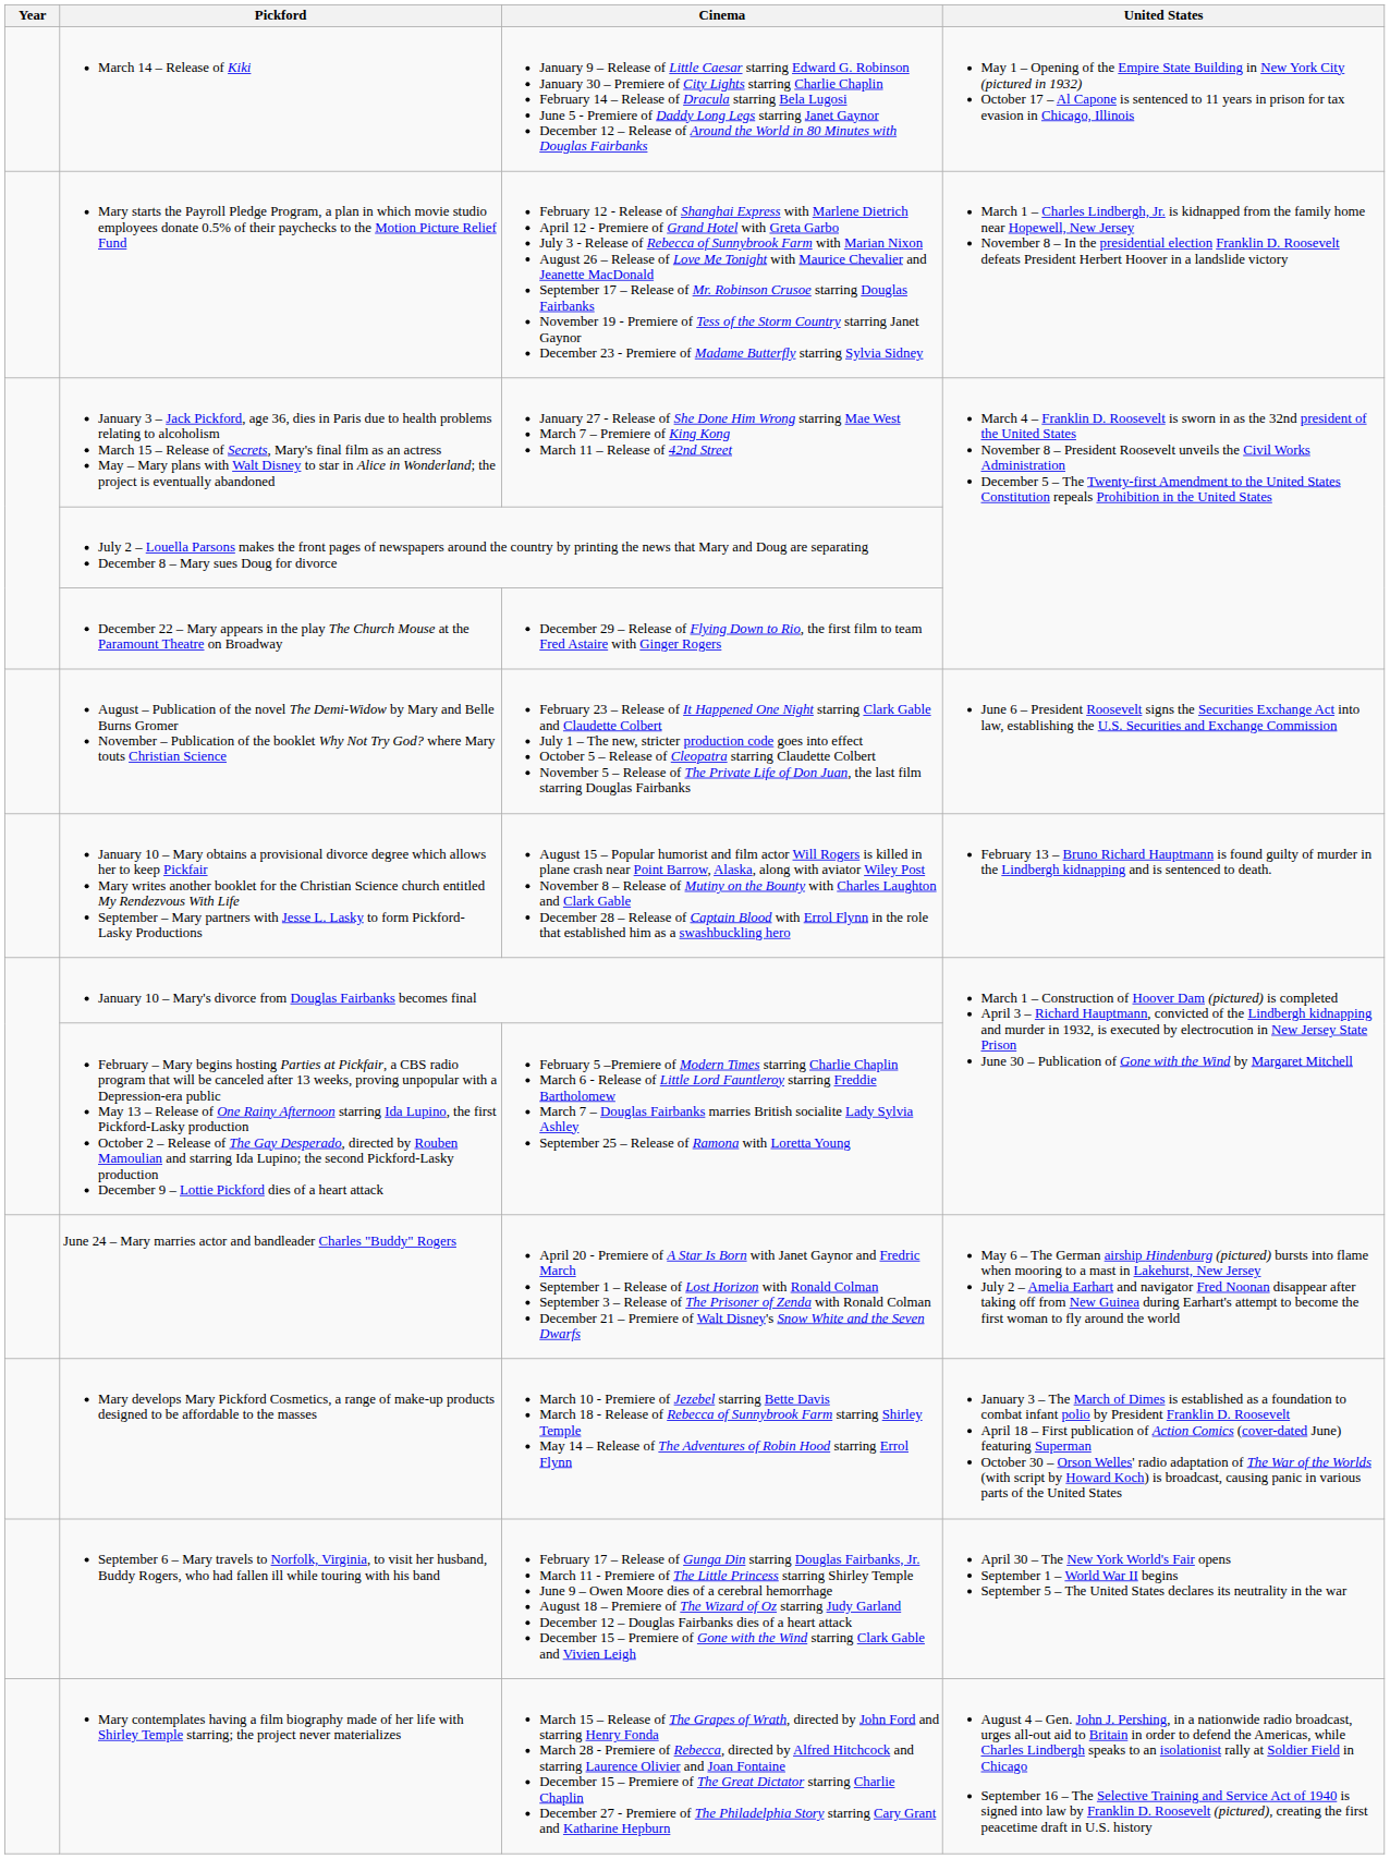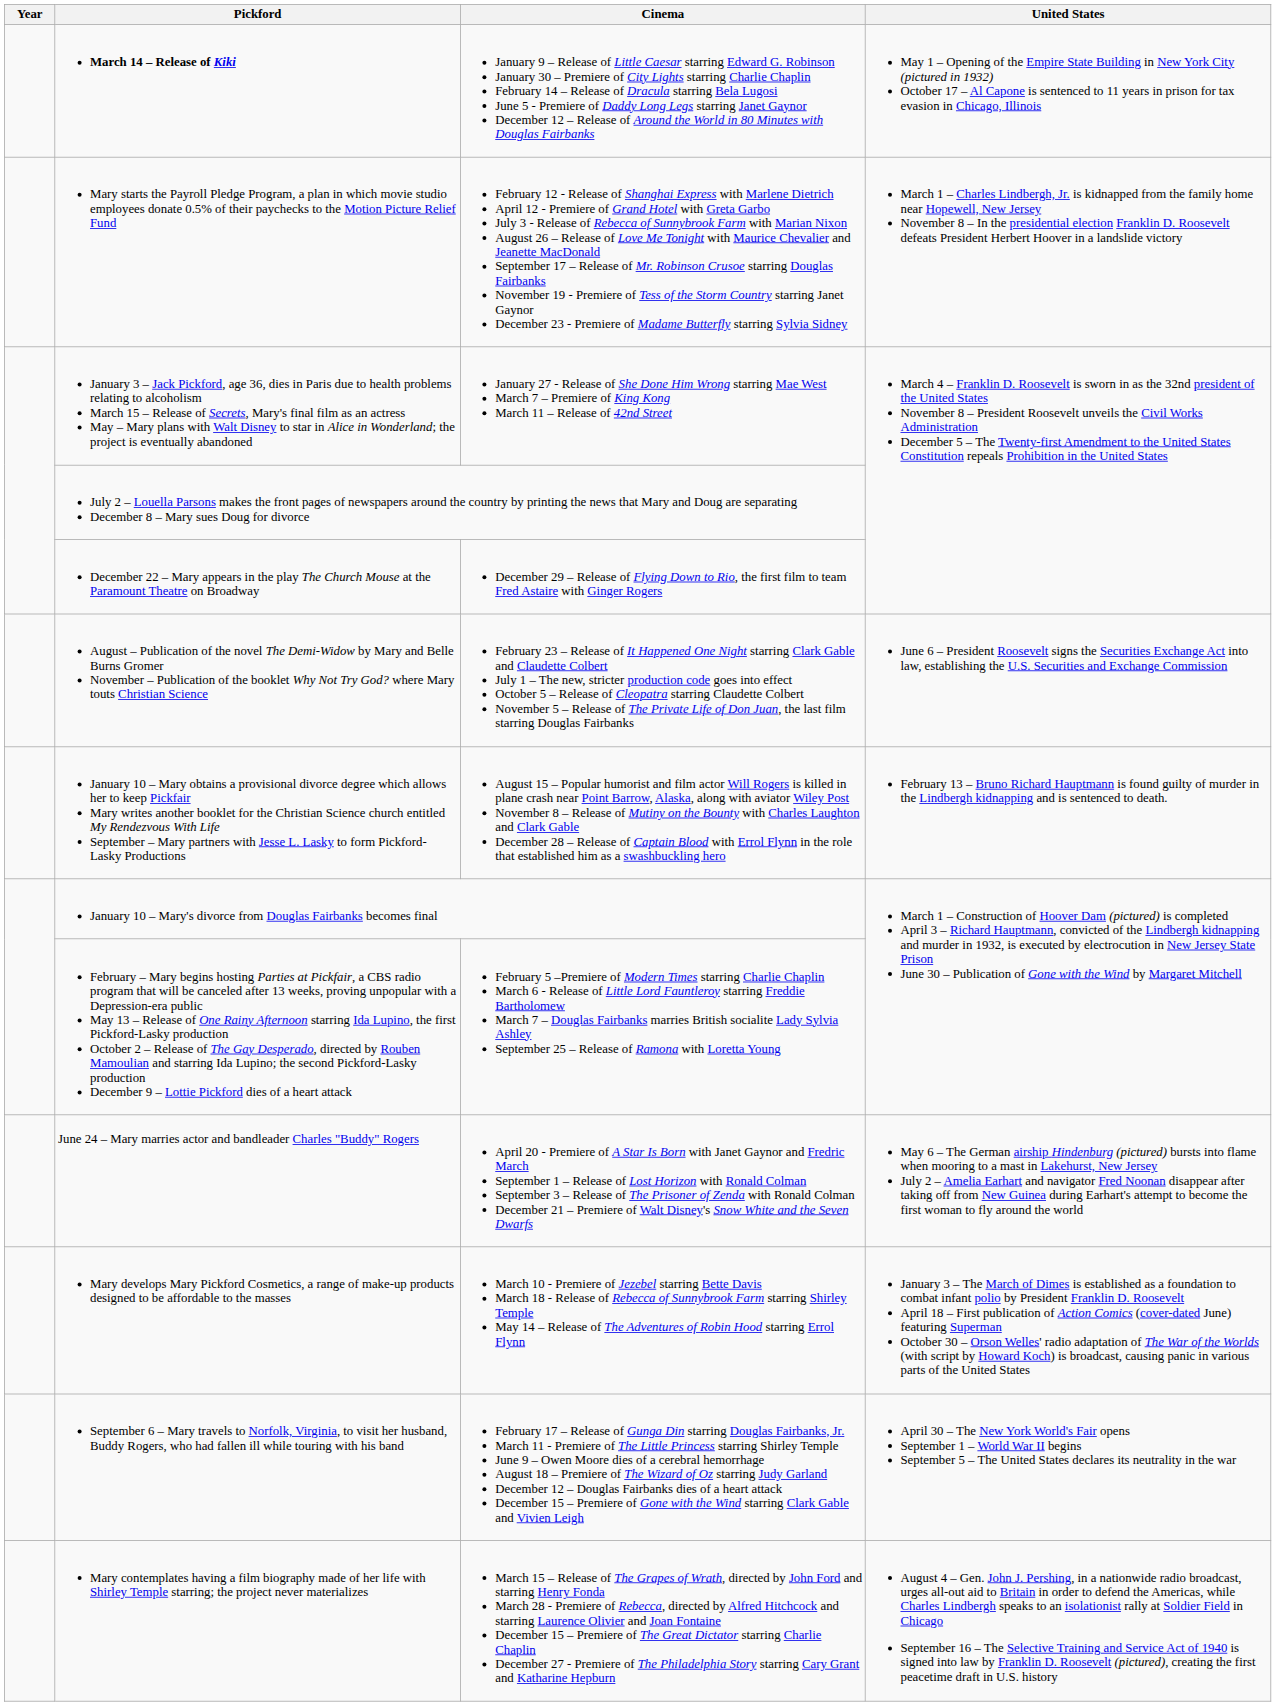March 14 – Release of Kiki | Pickford: normal -> bold
